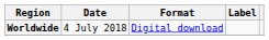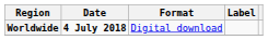Worldwide | Date: normal -> bold
